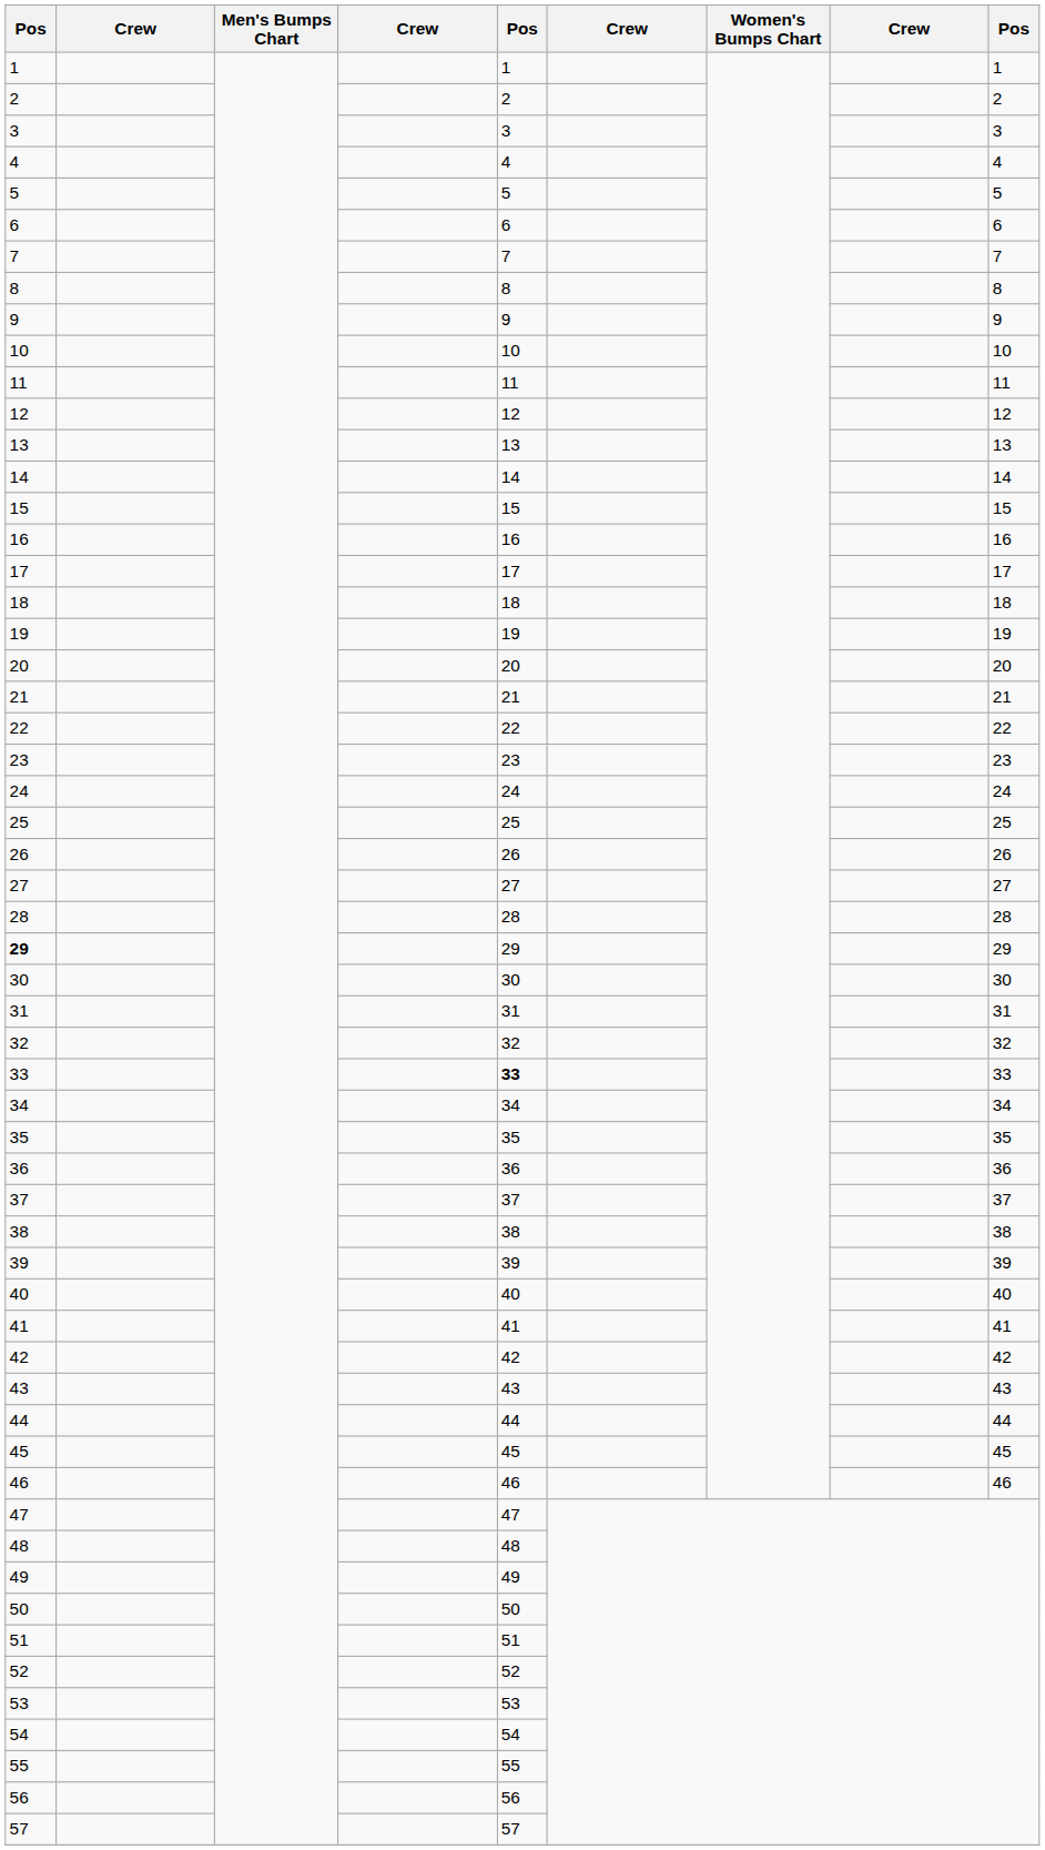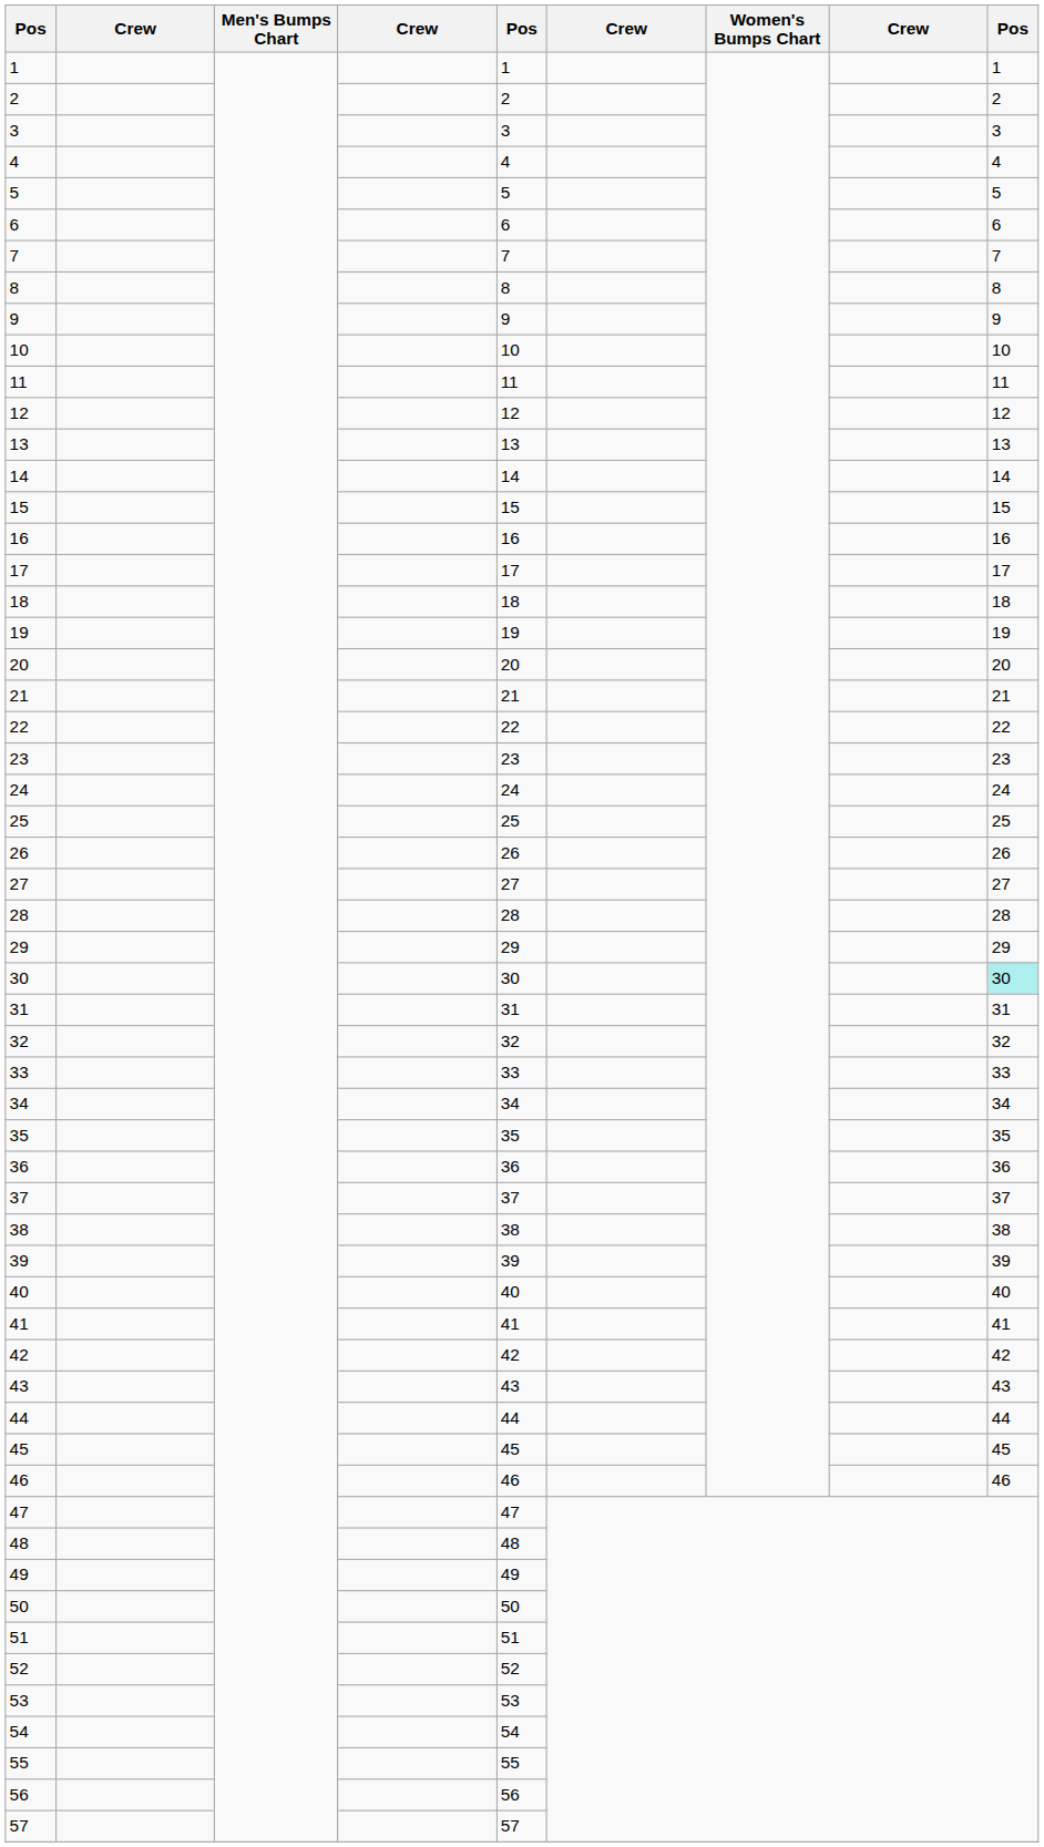row 30 | column 1: bold -> normal
row 31 | column 9: no background -> paleturquoise background
row 34 | column 5: bold -> normal
